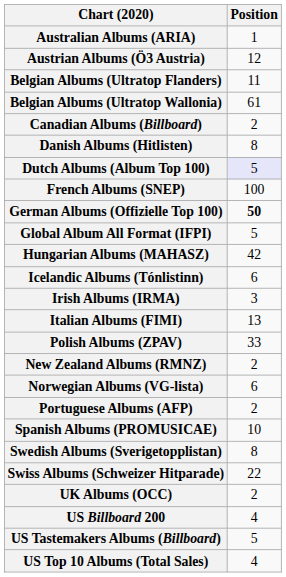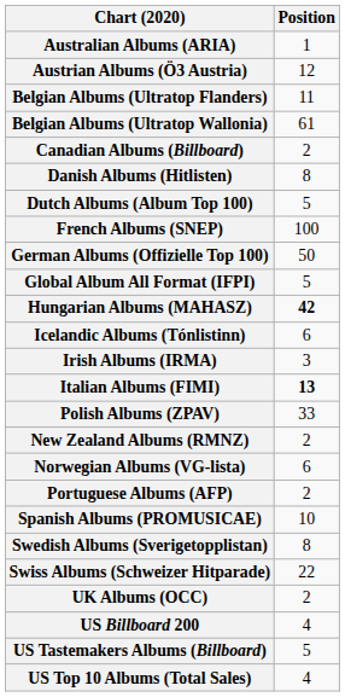Dutch Albums (Album Top 100) | Position: lavender background -> no background
German Albums (Offizielle Top 100) | Position: bold -> normal
Hungarian Albums (MAHASZ) | Position: normal -> bold
Italian Albums (FIMI) | Position: normal -> bold
